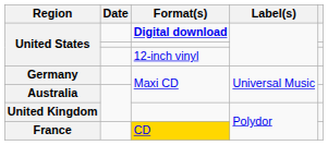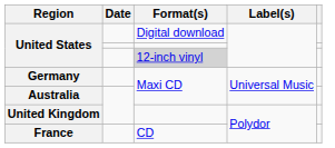United States / Digital download | Format(s): bold -> normal
United States / 12-inch vinyl | Format(s): no background -> lightgrey background
France | Format(s): gold background -> no background
